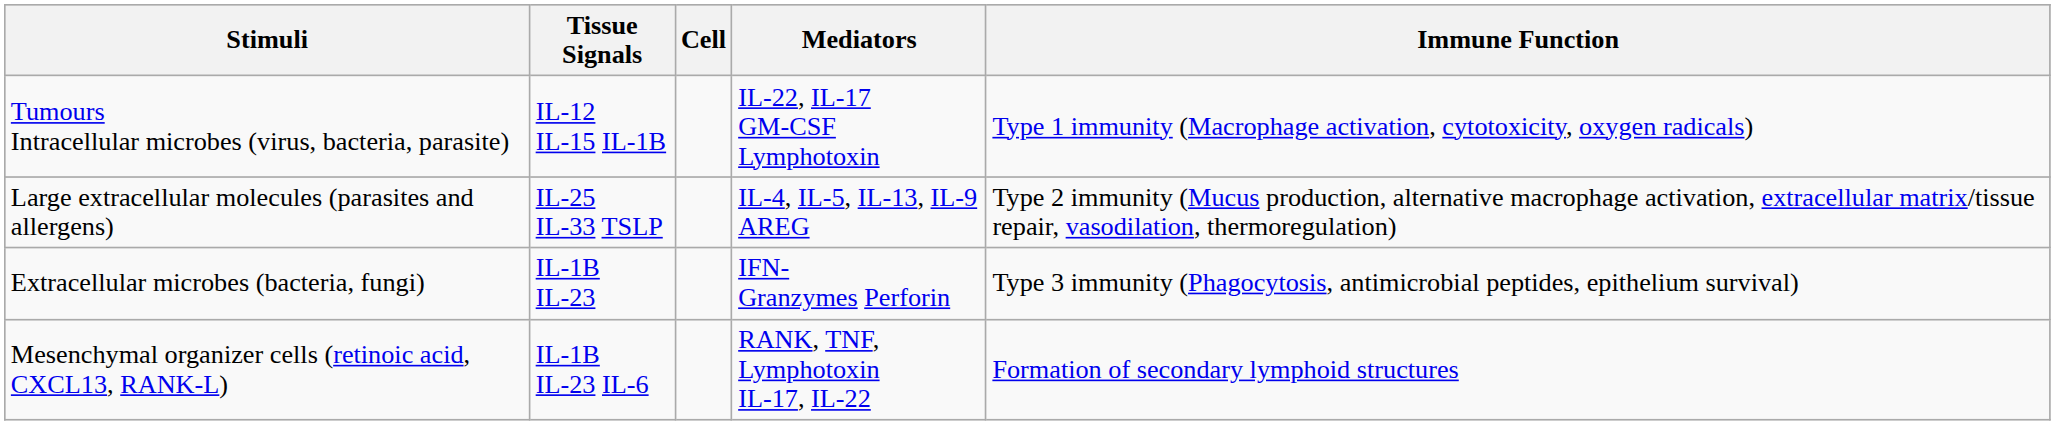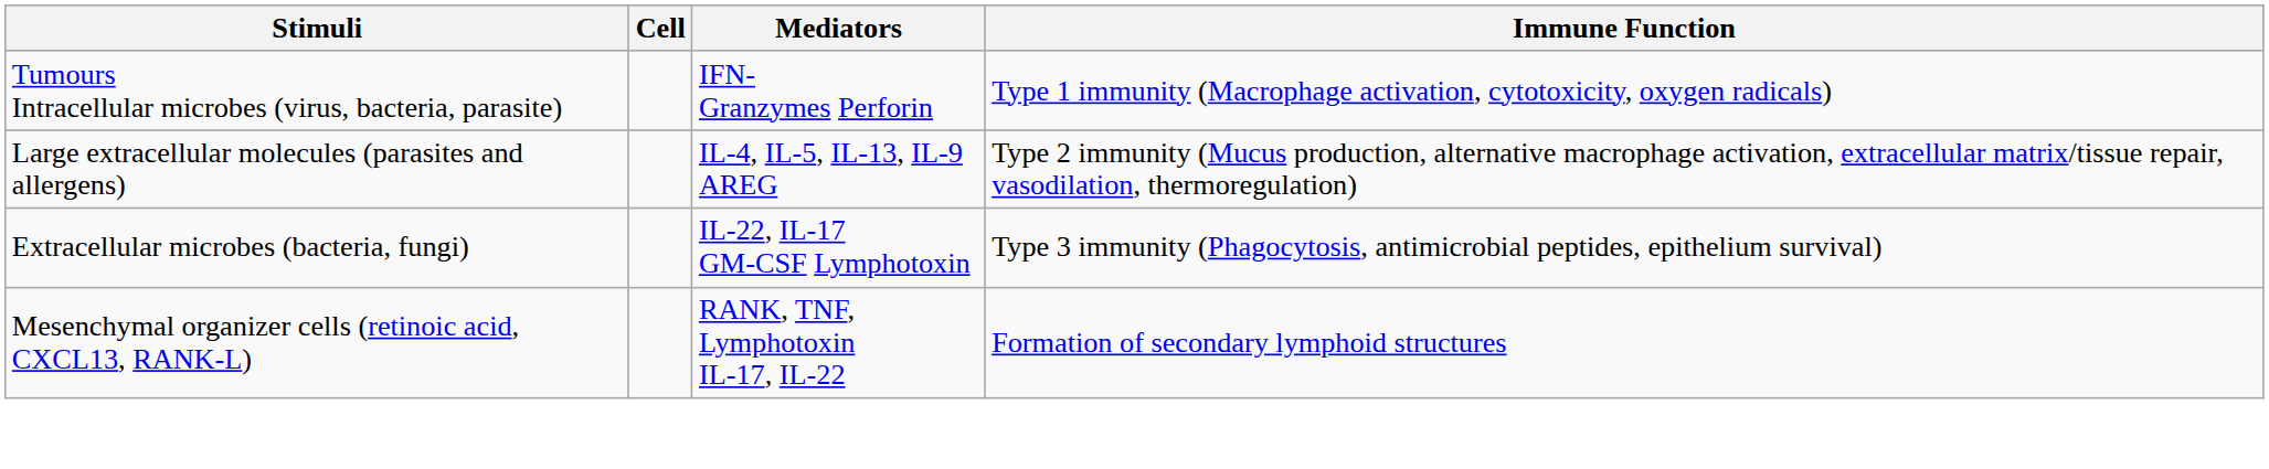- column: Tissue Signals | IL-12 IL-15 IL-1B | IL-25 IL-33 TSLP | IL-1B IL-23 | IL-1B IL-23 IL-6
Tumours Intracellular microbes (virus, bacteria, parasite) | Mediators: IL-22, IL-17 GM-CSF Lymphotoxin -> IFN- Granzymes Perforin
Extracellular microbes (bacteria, fungi) | Mediators: IFN- Granzymes Perforin -> IL-22, IL-17 GM-CSF Lymphotoxin
